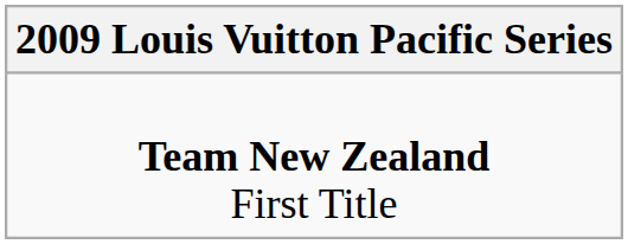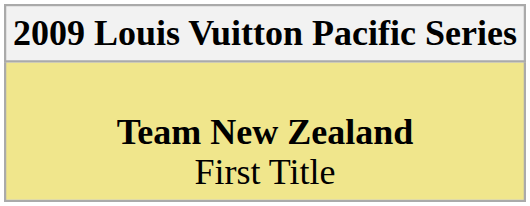row 2 | column 1: no background -> khaki background
